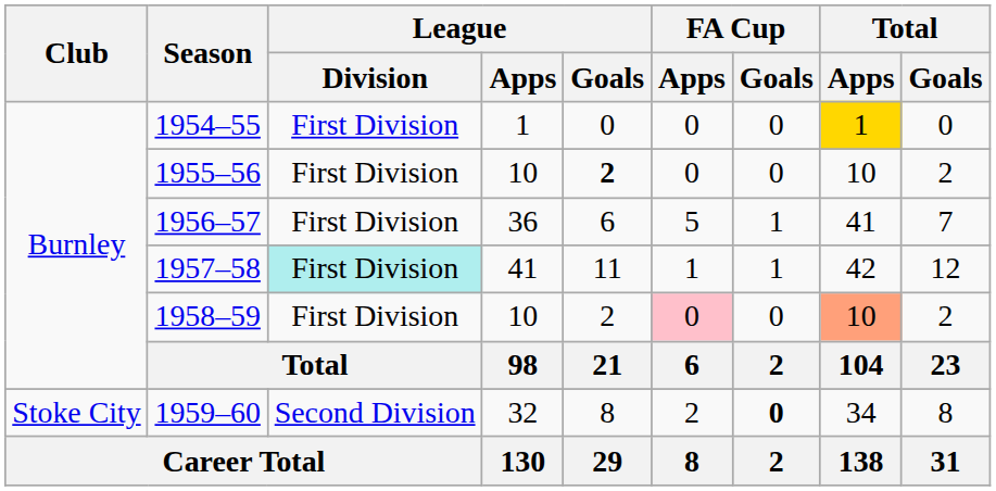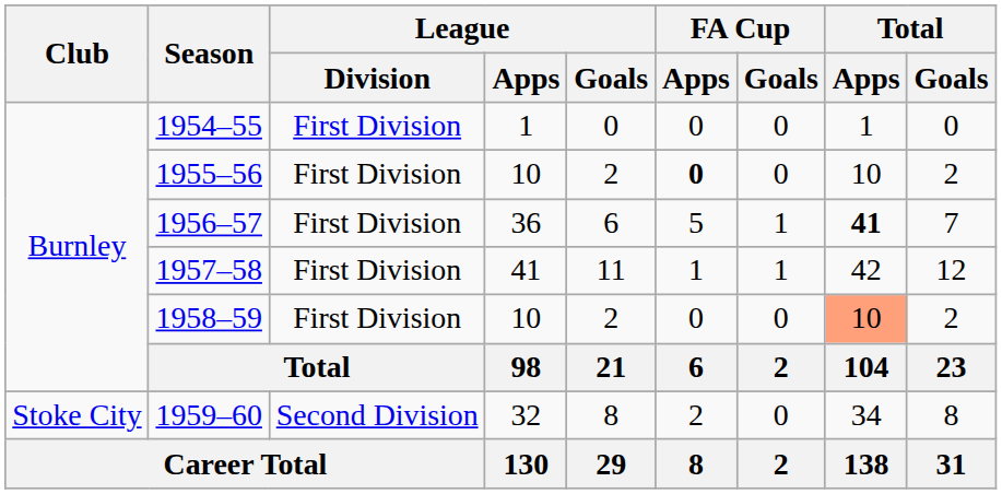1954–55 | Total / Apps: gold background -> no background
1955–56 | League / Goals: bold -> normal
1955–56 | FA Cup / Apps: normal -> bold
1956–57 | Total / Apps: normal -> bold
1957–58 | League / Division: paleturquoise background -> no background
1958–59 | FA Cup / Apps: pink background -> no background
1959–60 | FA Cup / Goals: bold -> normal
